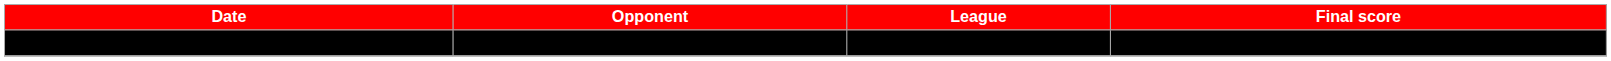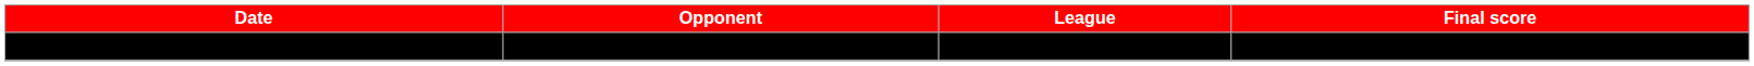September 23 | Final score: bold -> normal
